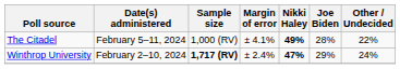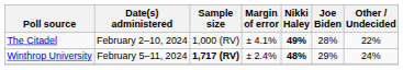The Citadel | Date(s) administered: February 5–11, 2024 -> February 2–10, 2024
Winthrop University | Date(s) administered: February 2–10, 2024 -> February 5–11, 2024
Winthrop University | Nikki Haley: 47% -> 48%
